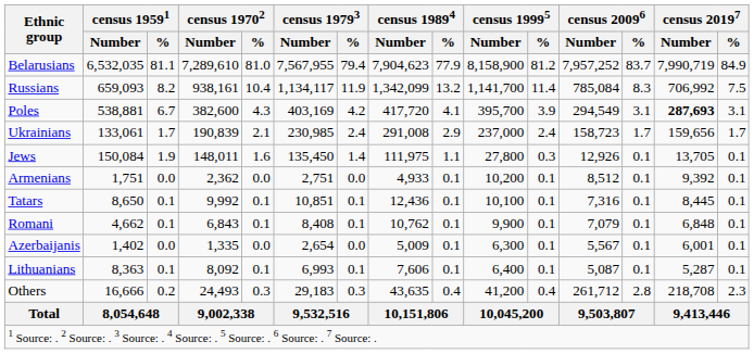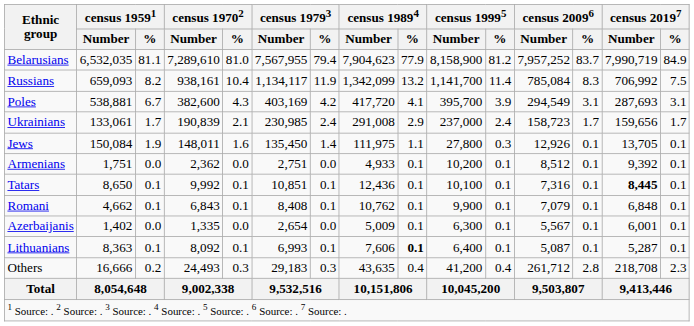Poles | census 20197 / Number: bold -> normal
Tatars | census 20197 / Number: normal -> bold
Lithuanians | census 19894 / %: normal -> bold
